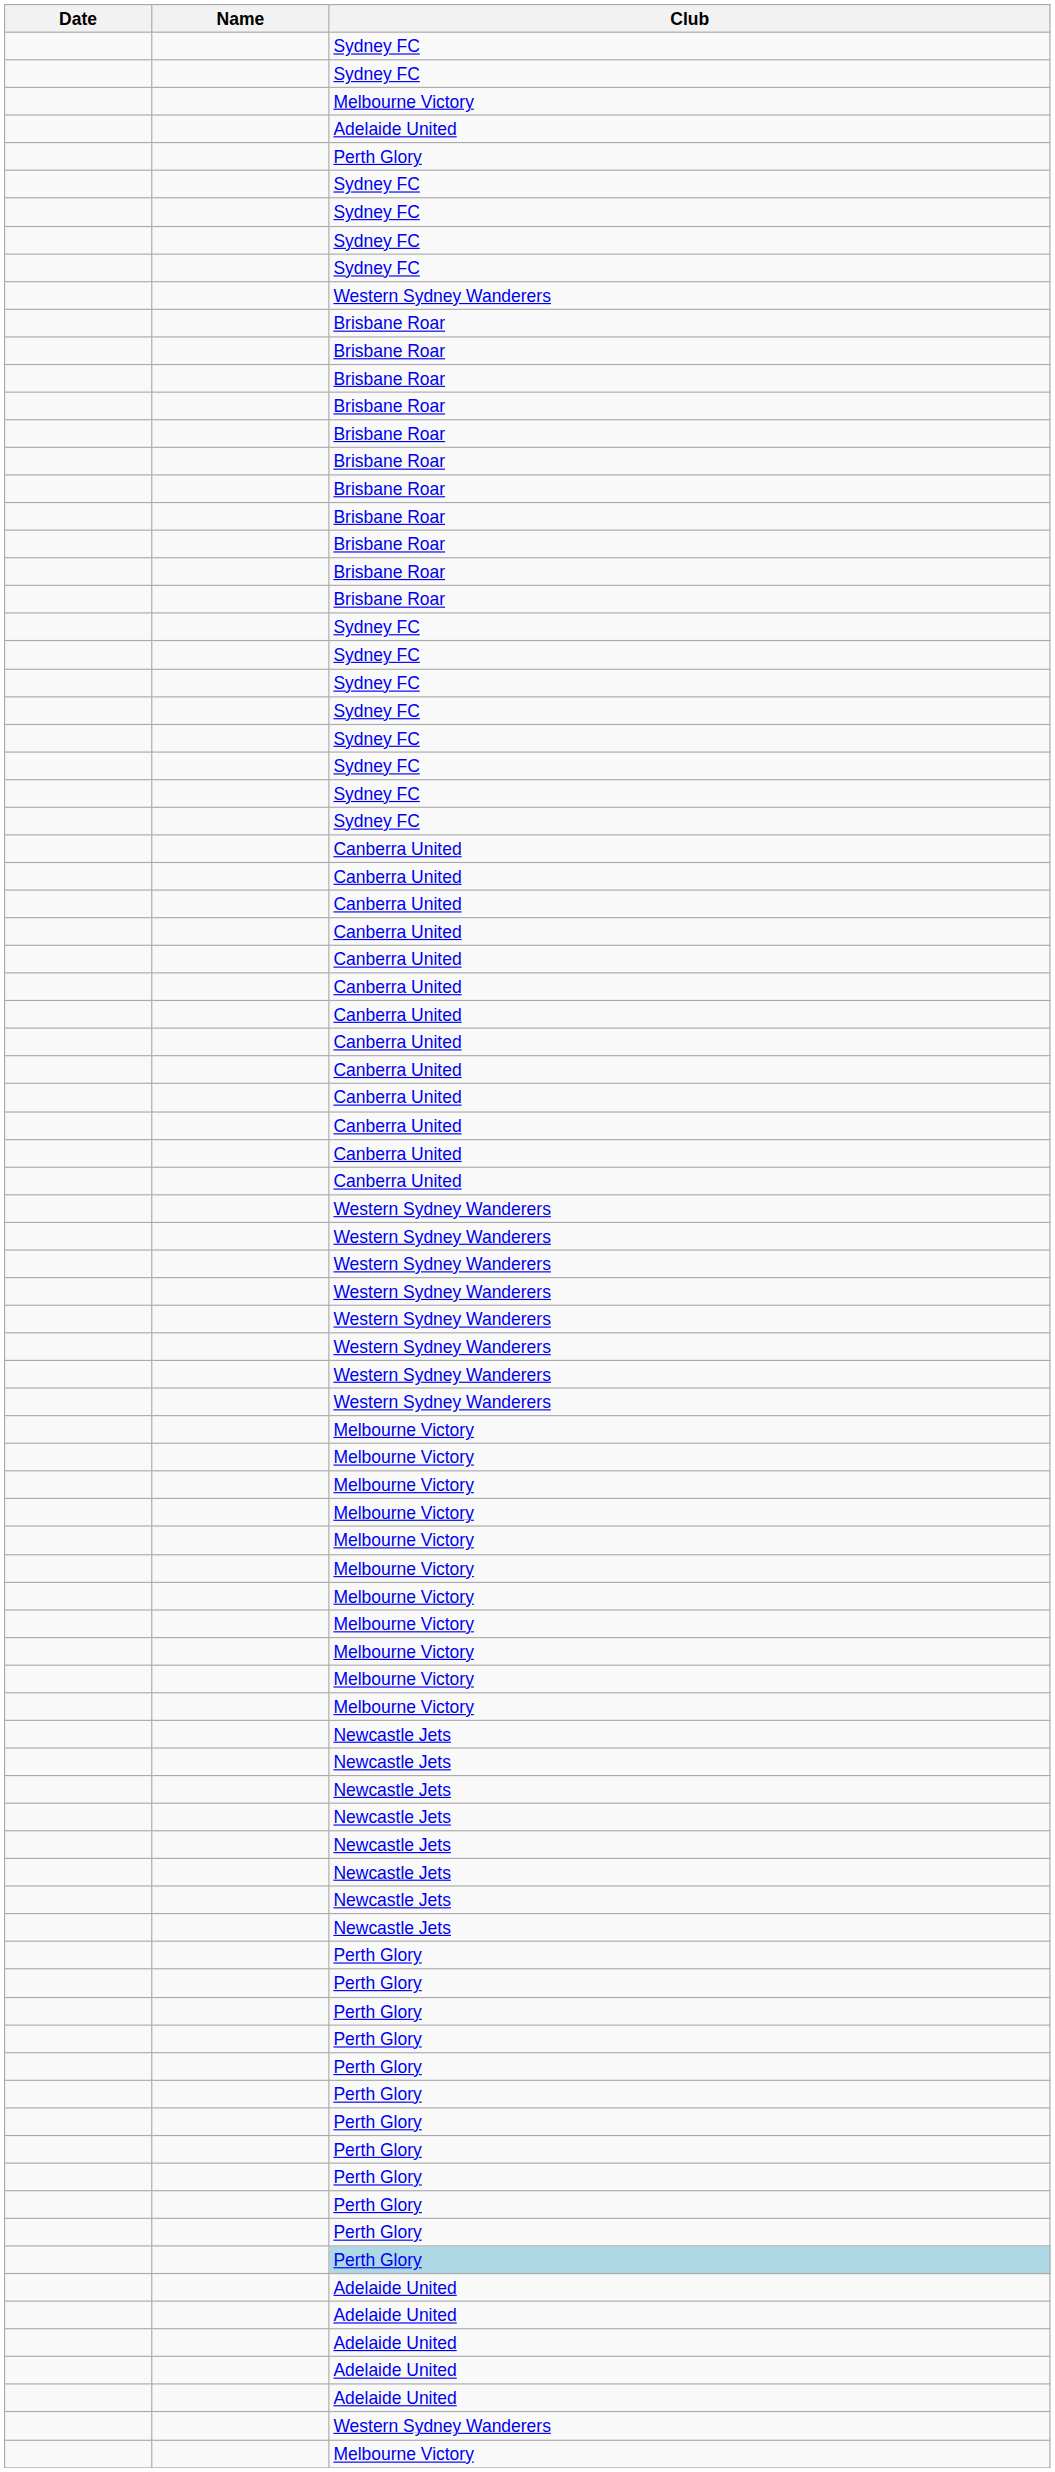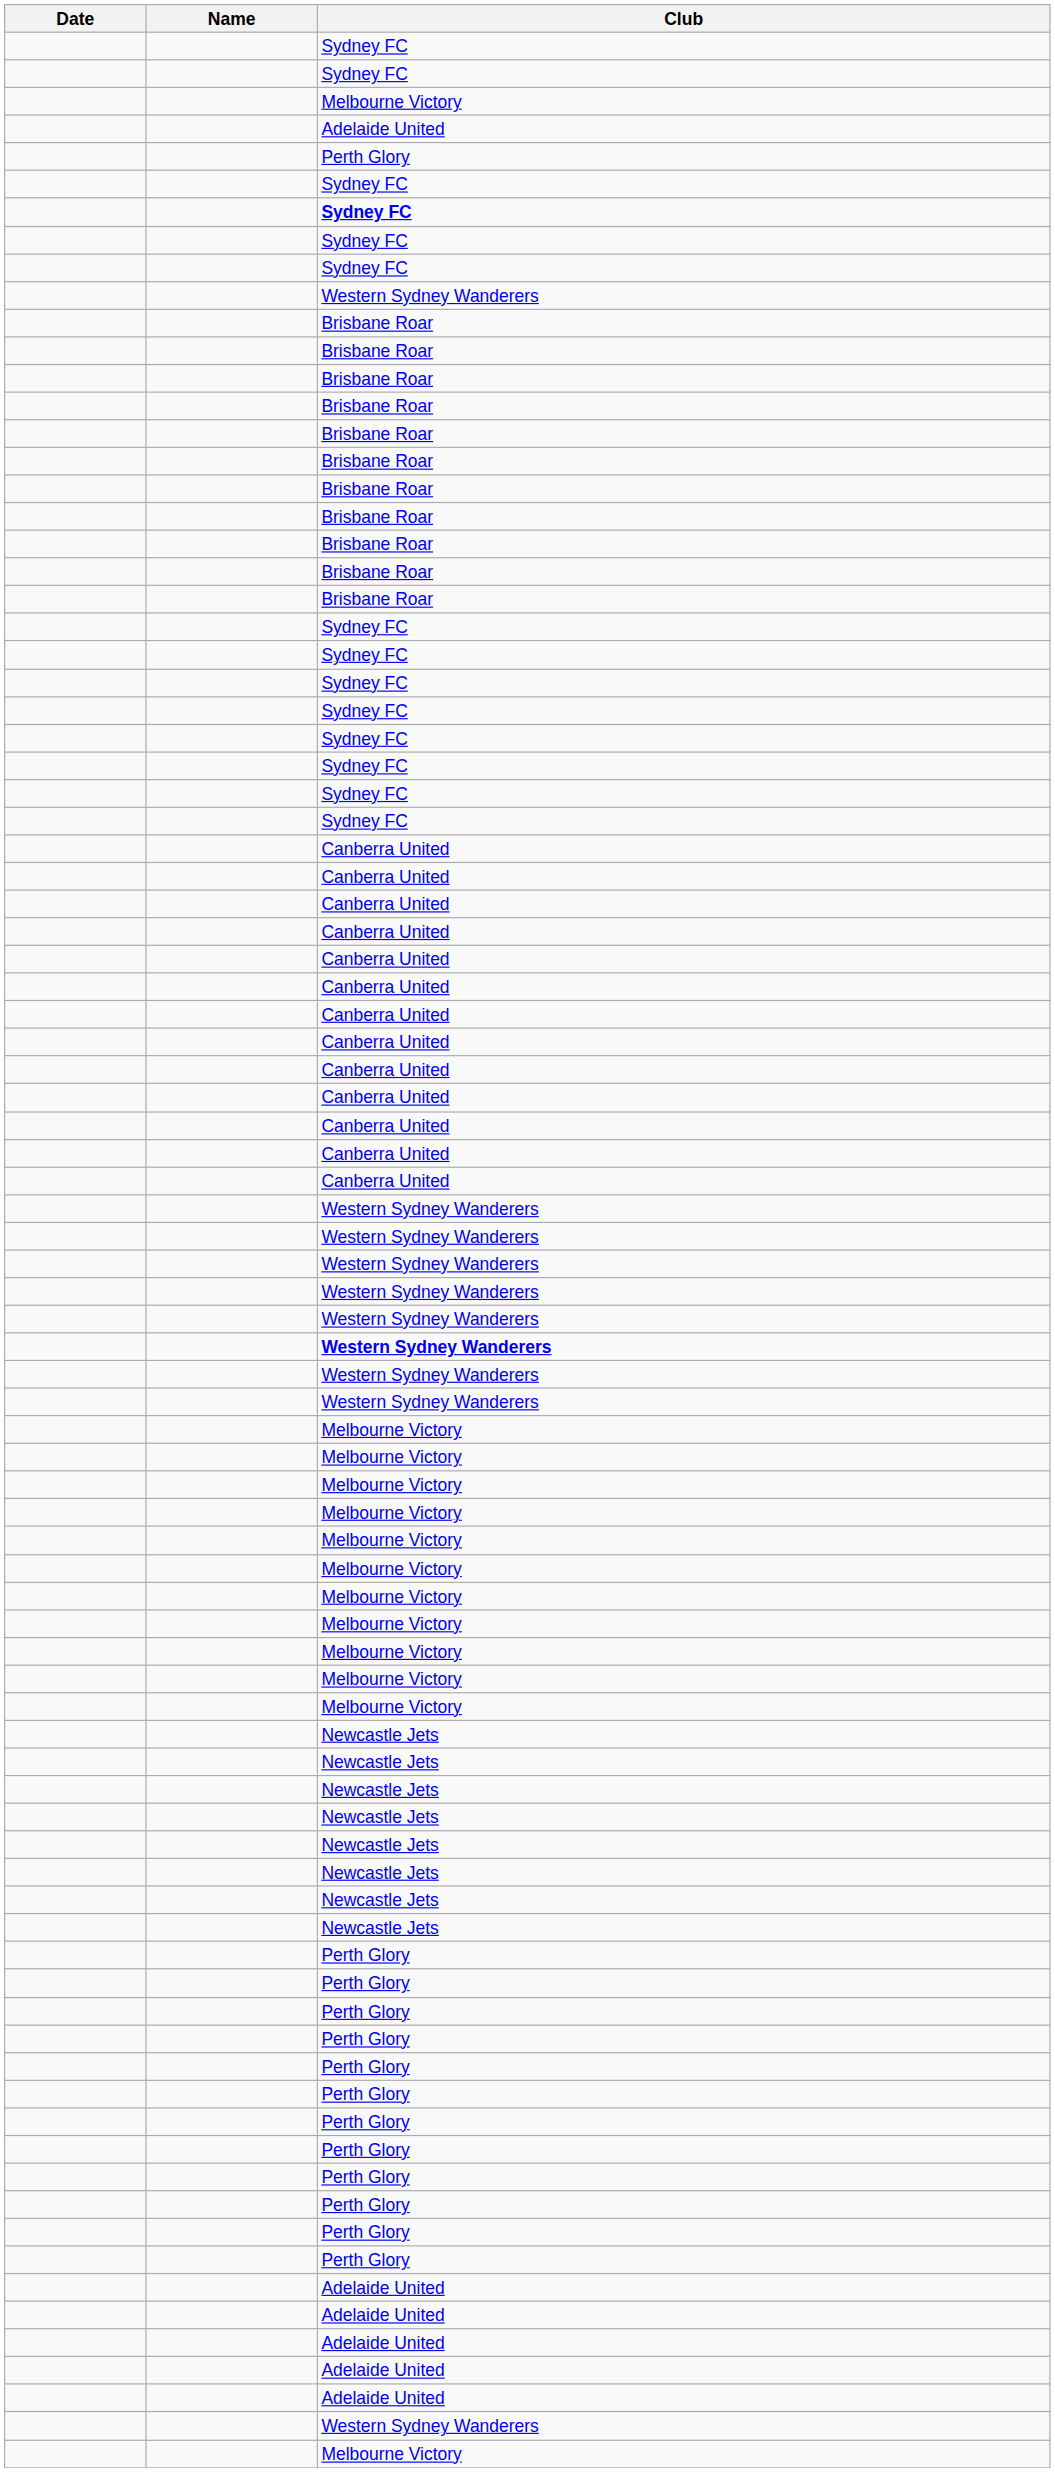row 8 | Club: normal -> bold
row 49 | Club: normal -> bold
row 82 | Club: lightblue background -> no background
